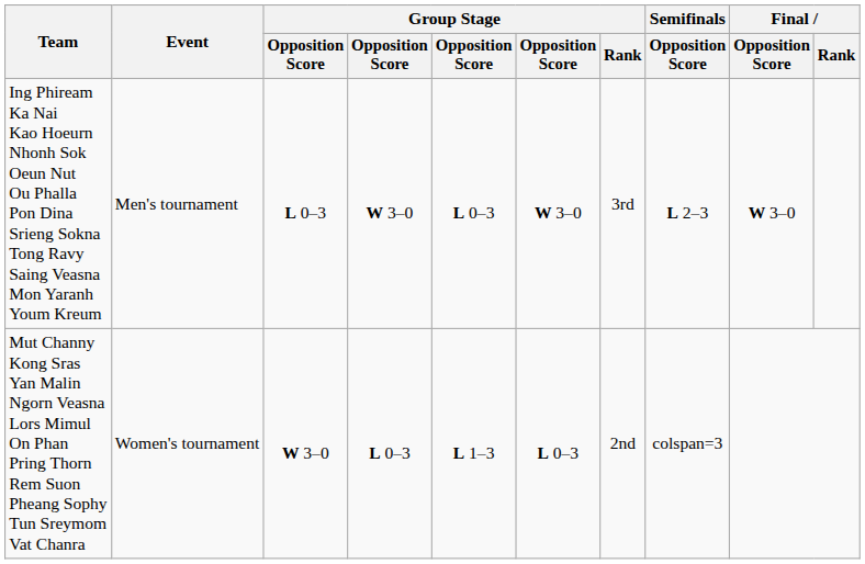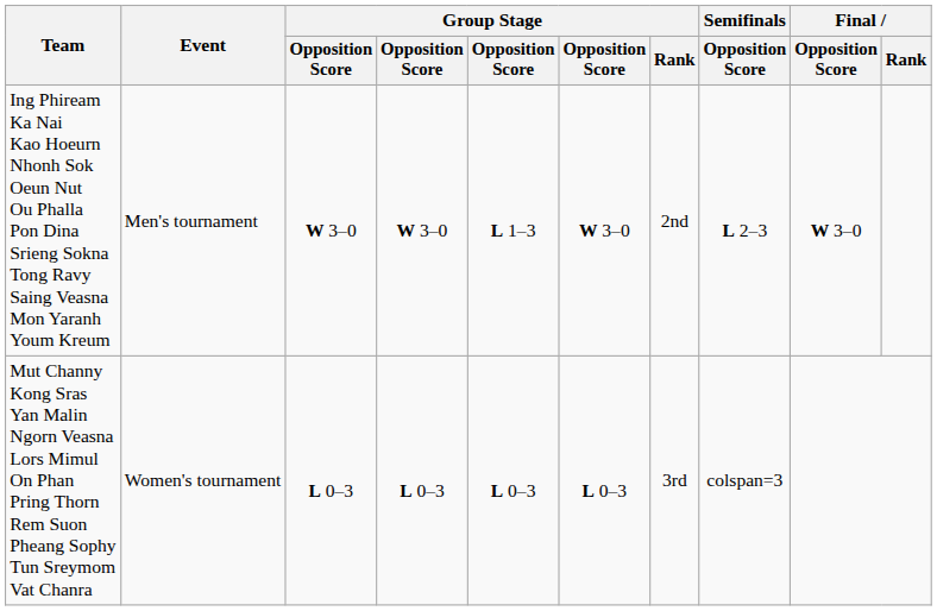row 3 | column 3: L 0–3 -> W 3–0
row 3 | column 5: L 0–3 -> L 1–3
row 3 | Group Stage / Rank: 3rd -> 2nd
row 4 | column 3: W 3–0 -> L 0–3
row 4 | column 5: L 1–3 -> L 0–3
row 4 | Group Stage / Rank: 2nd -> 3rd
